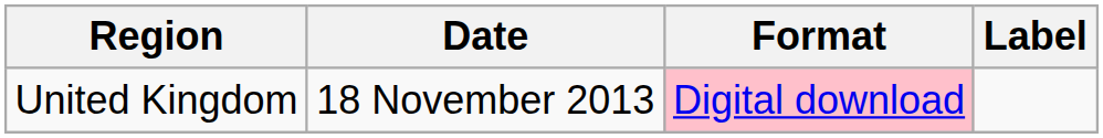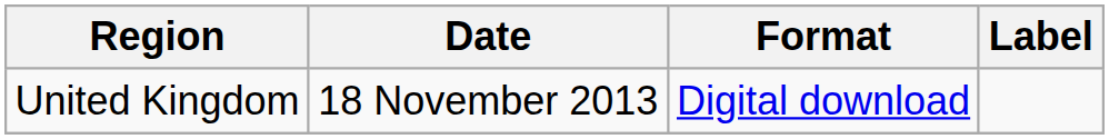United Kingdom | Format: pink background -> no background
